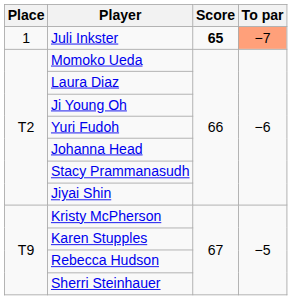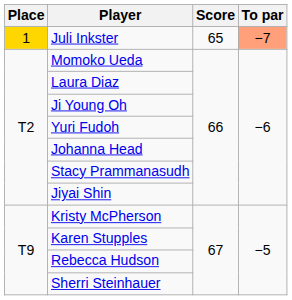Juli Inkster | Place: no background -> gold background
Juli Inkster | Score: bold -> normal
